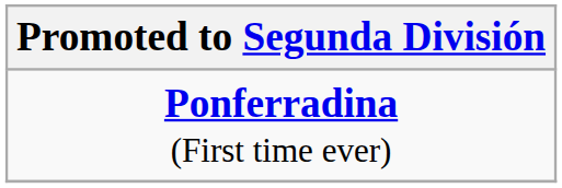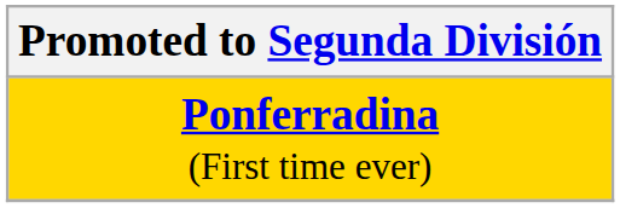Ponferradina (First time ever) | column 1: no background -> gold background
